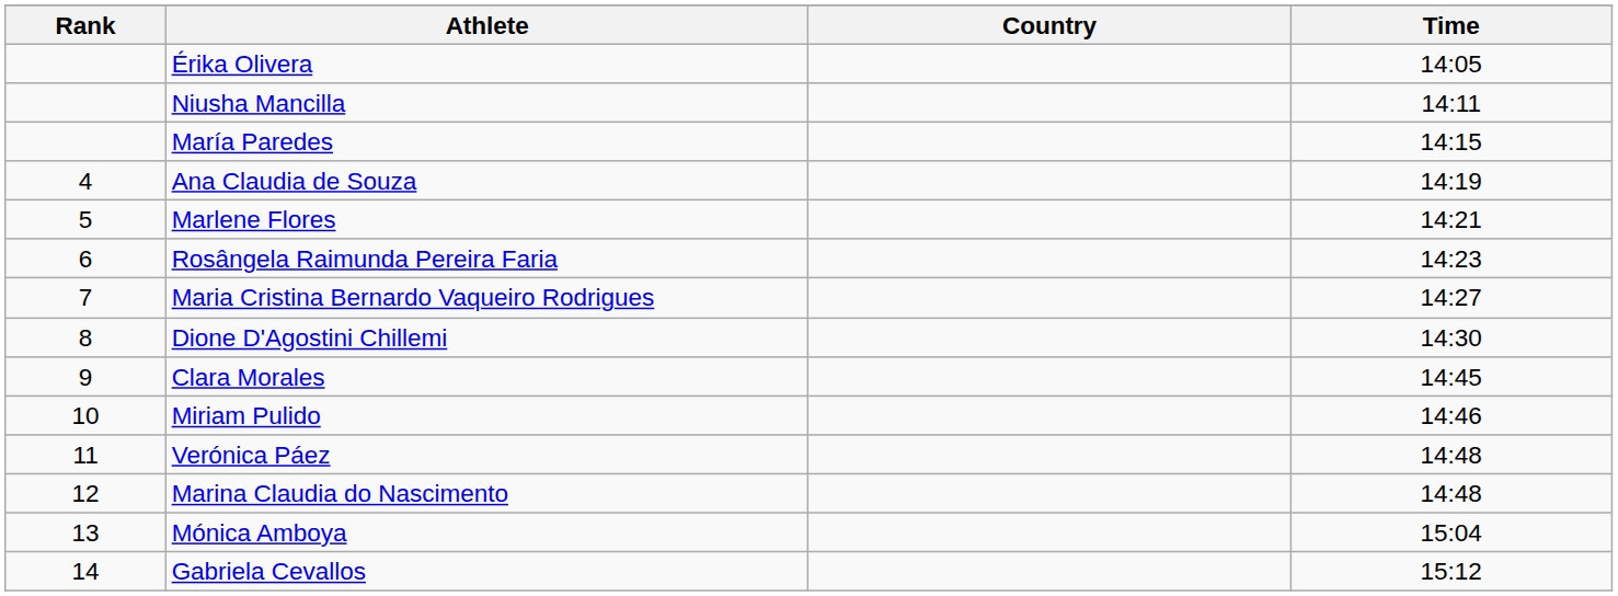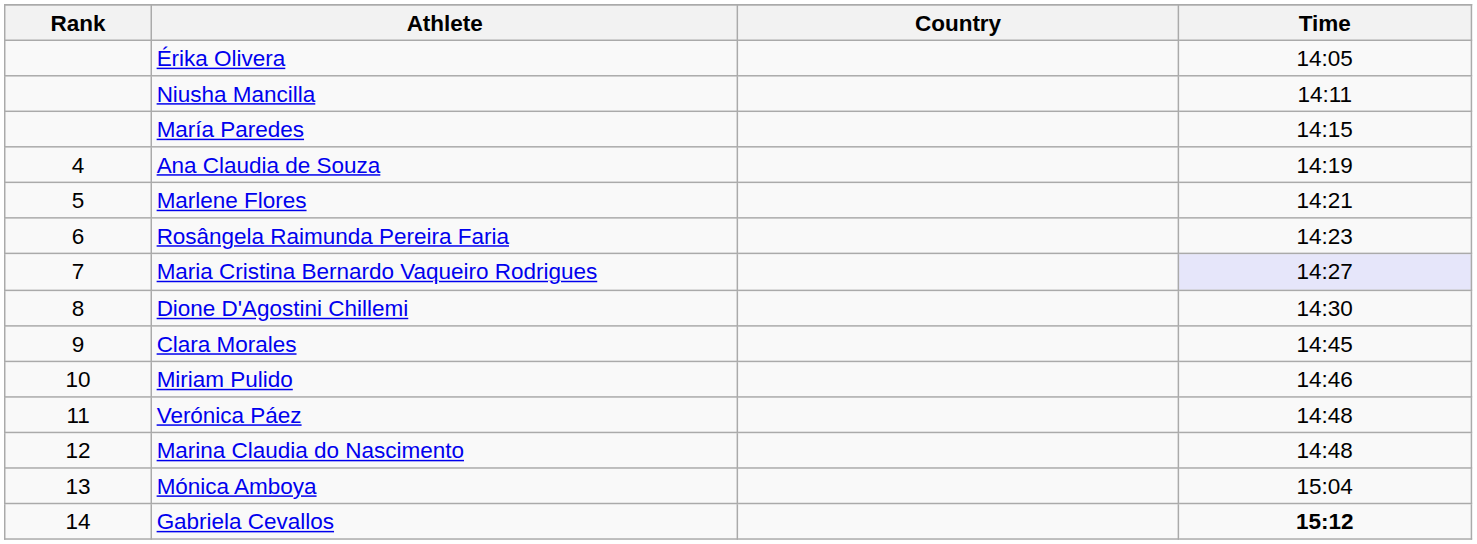Maria Cristina Bernardo Vaqueiro Rodrigues | Time: no background -> lavender background
Gabriela Cevallos | Time: normal -> bold
